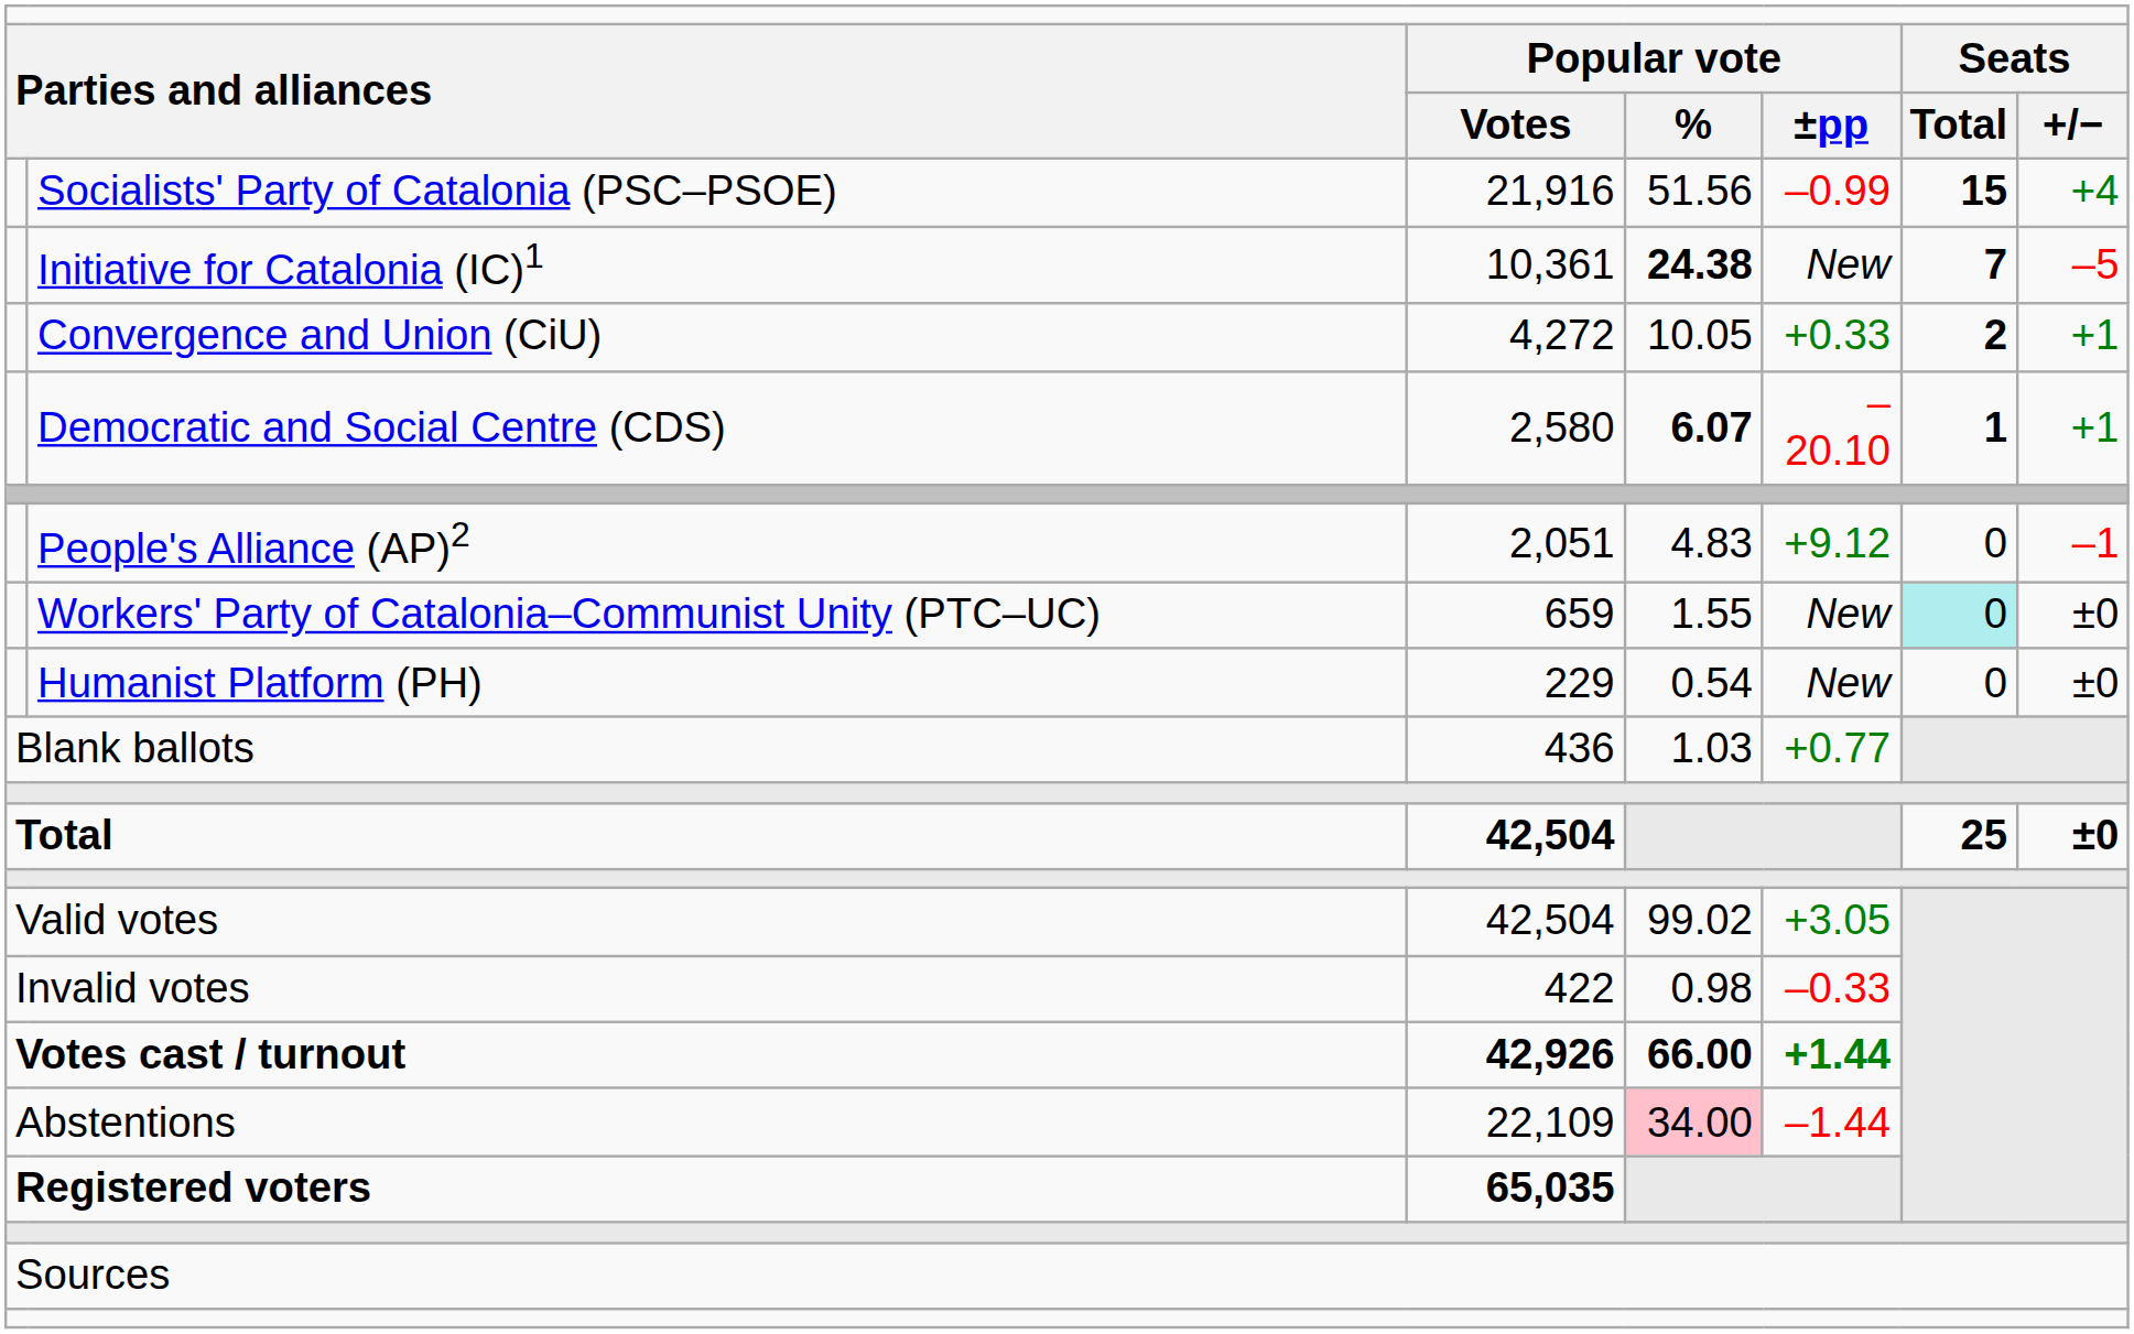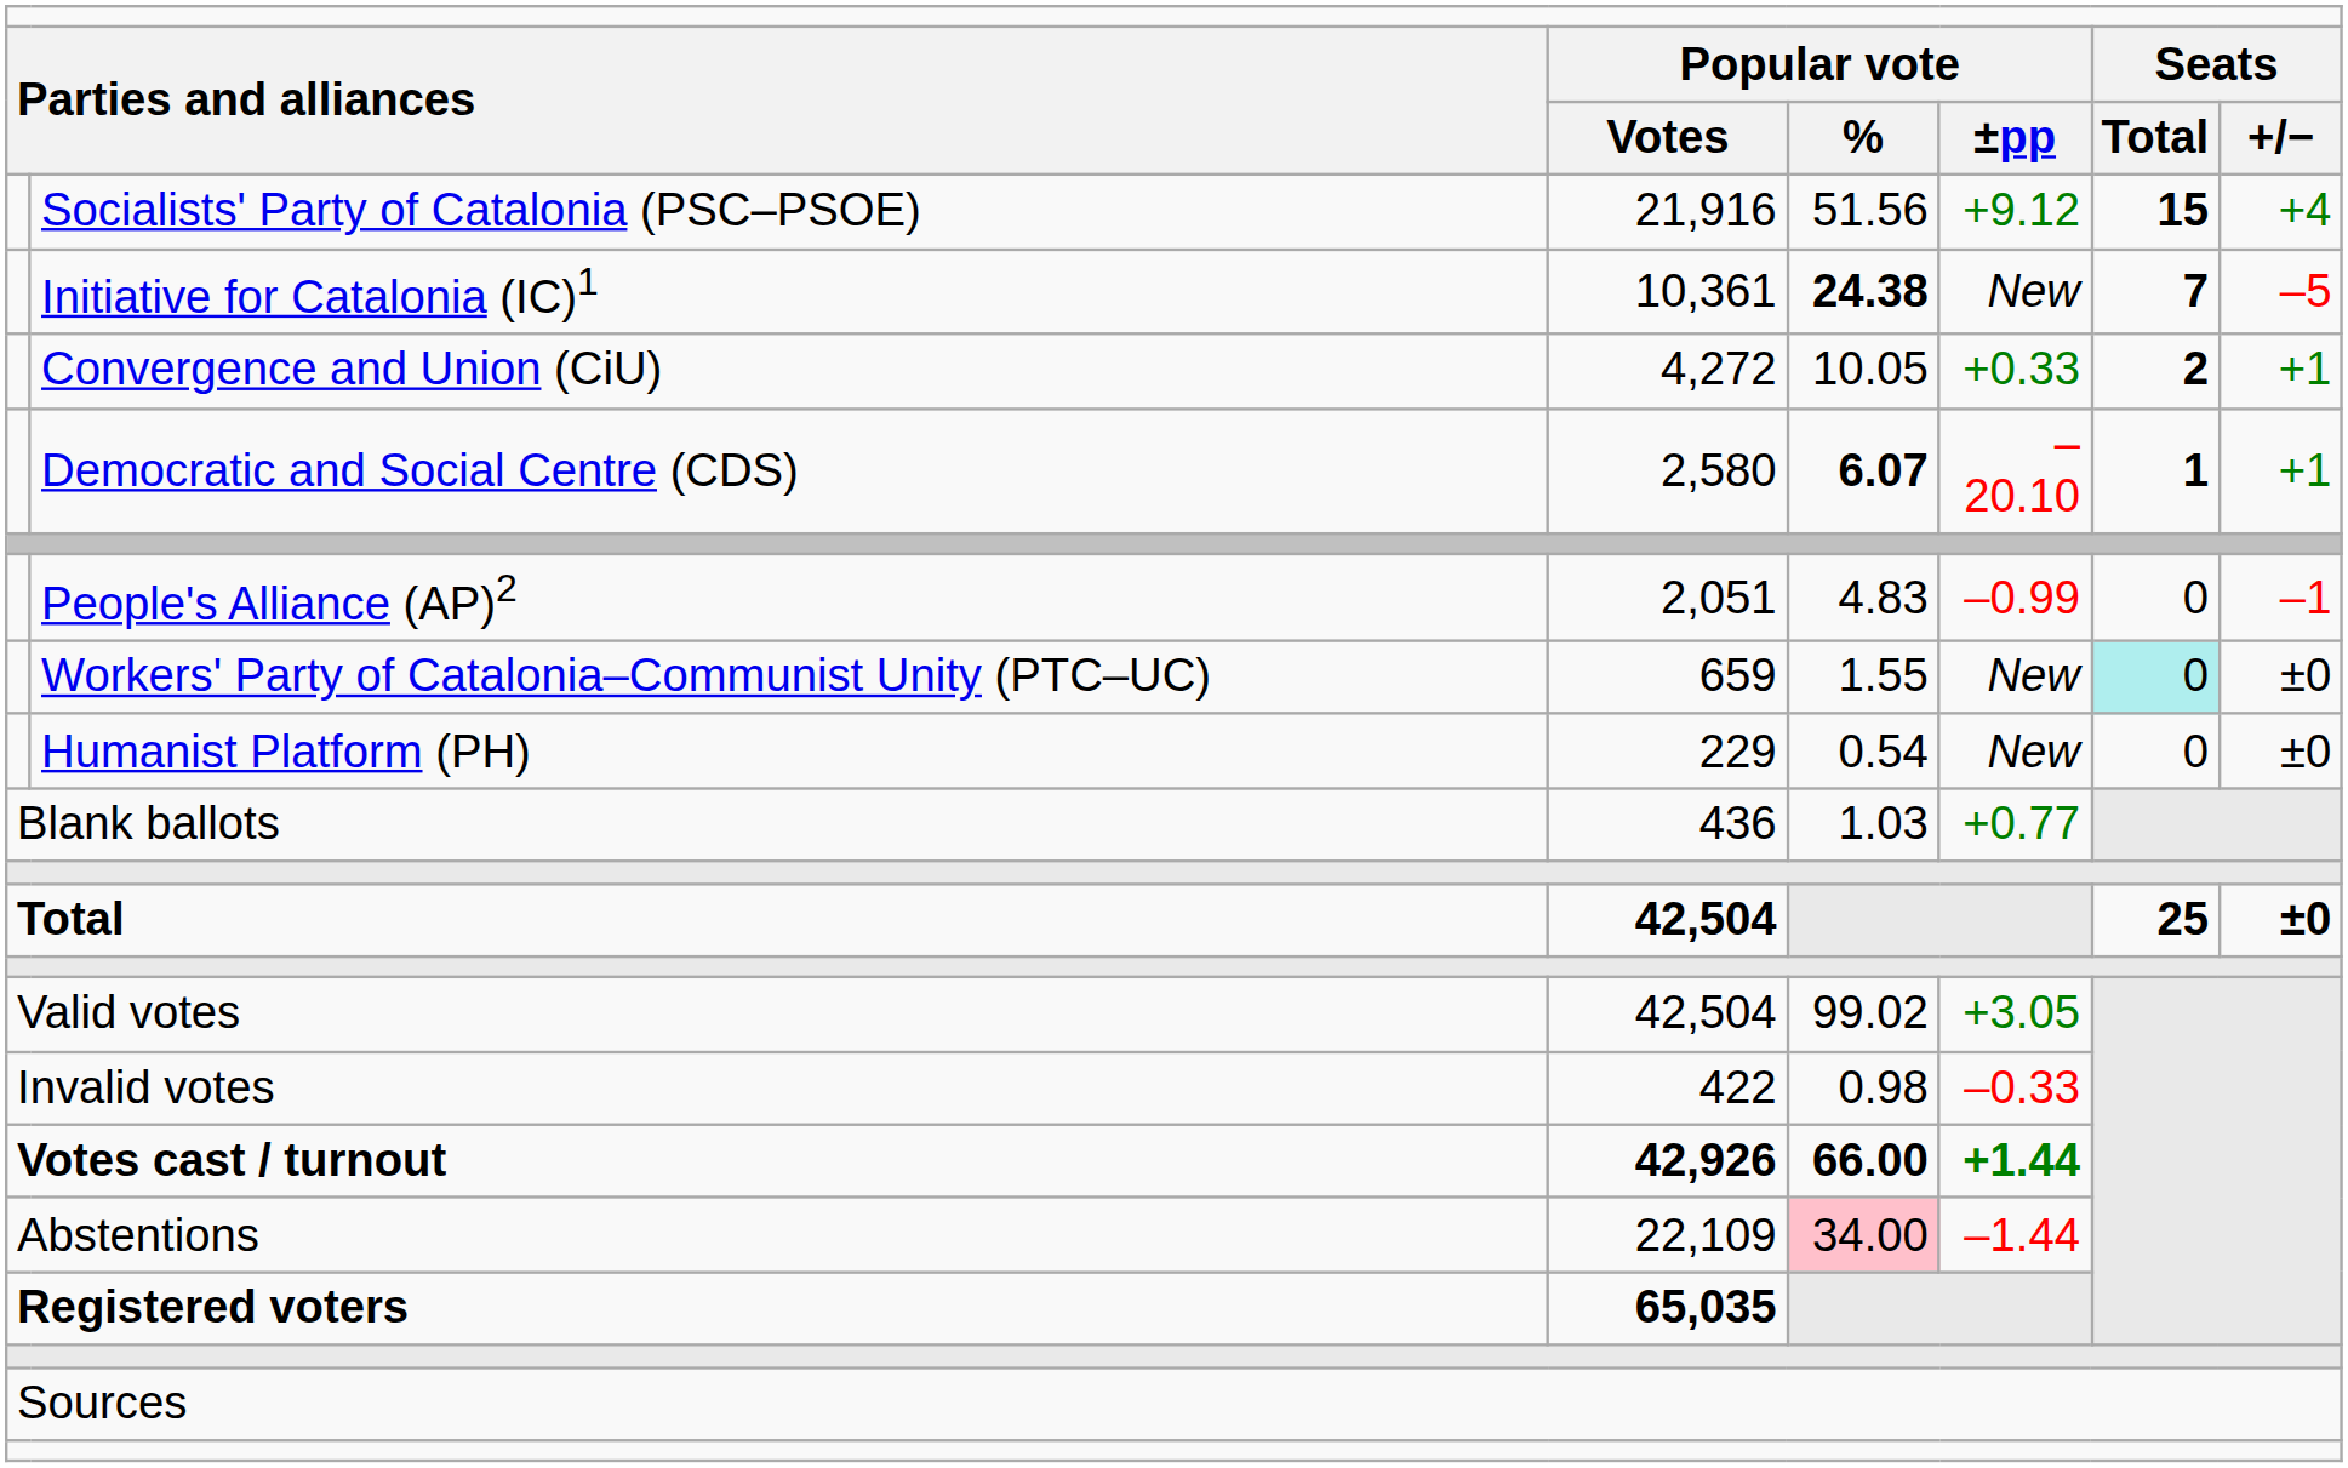Socialists' Party of Catalonia (PSC–PSOE) | column 5: –0.99 -> +9.12
People's Alliance (AP)2 | column 5: +9.12 -> –0.99
